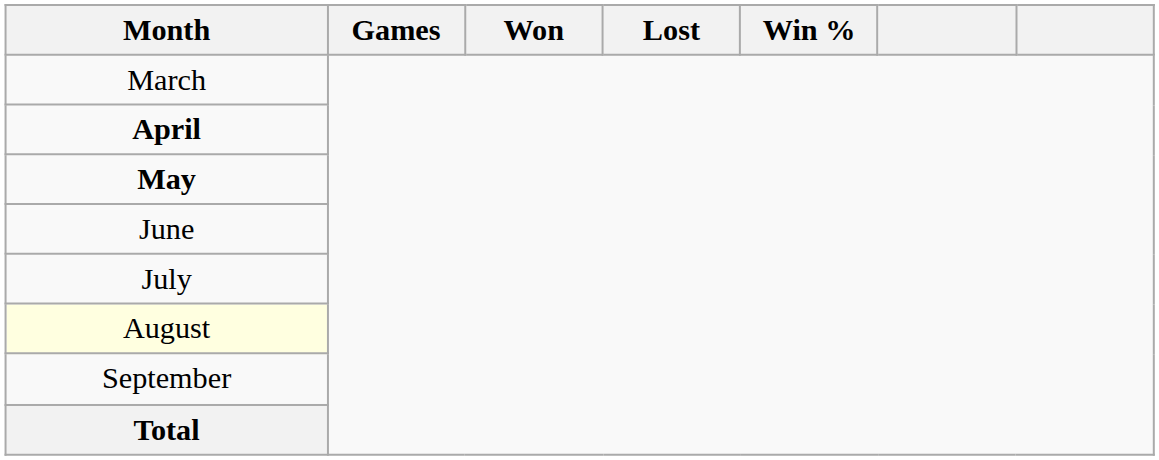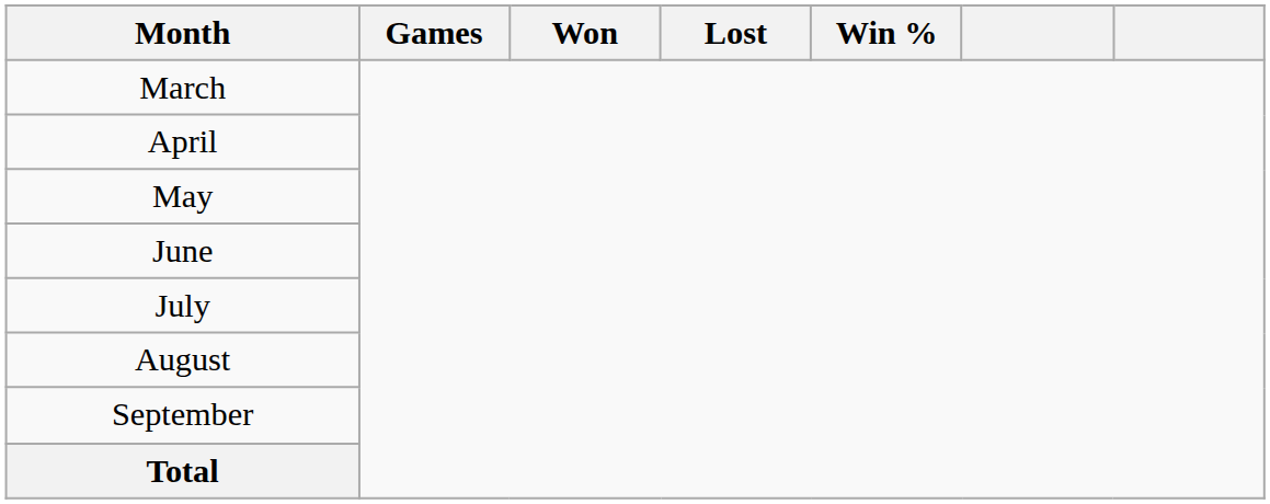April | Month: bold -> normal
May | Month: bold -> normal
August | Month: lightyellow background -> no background
